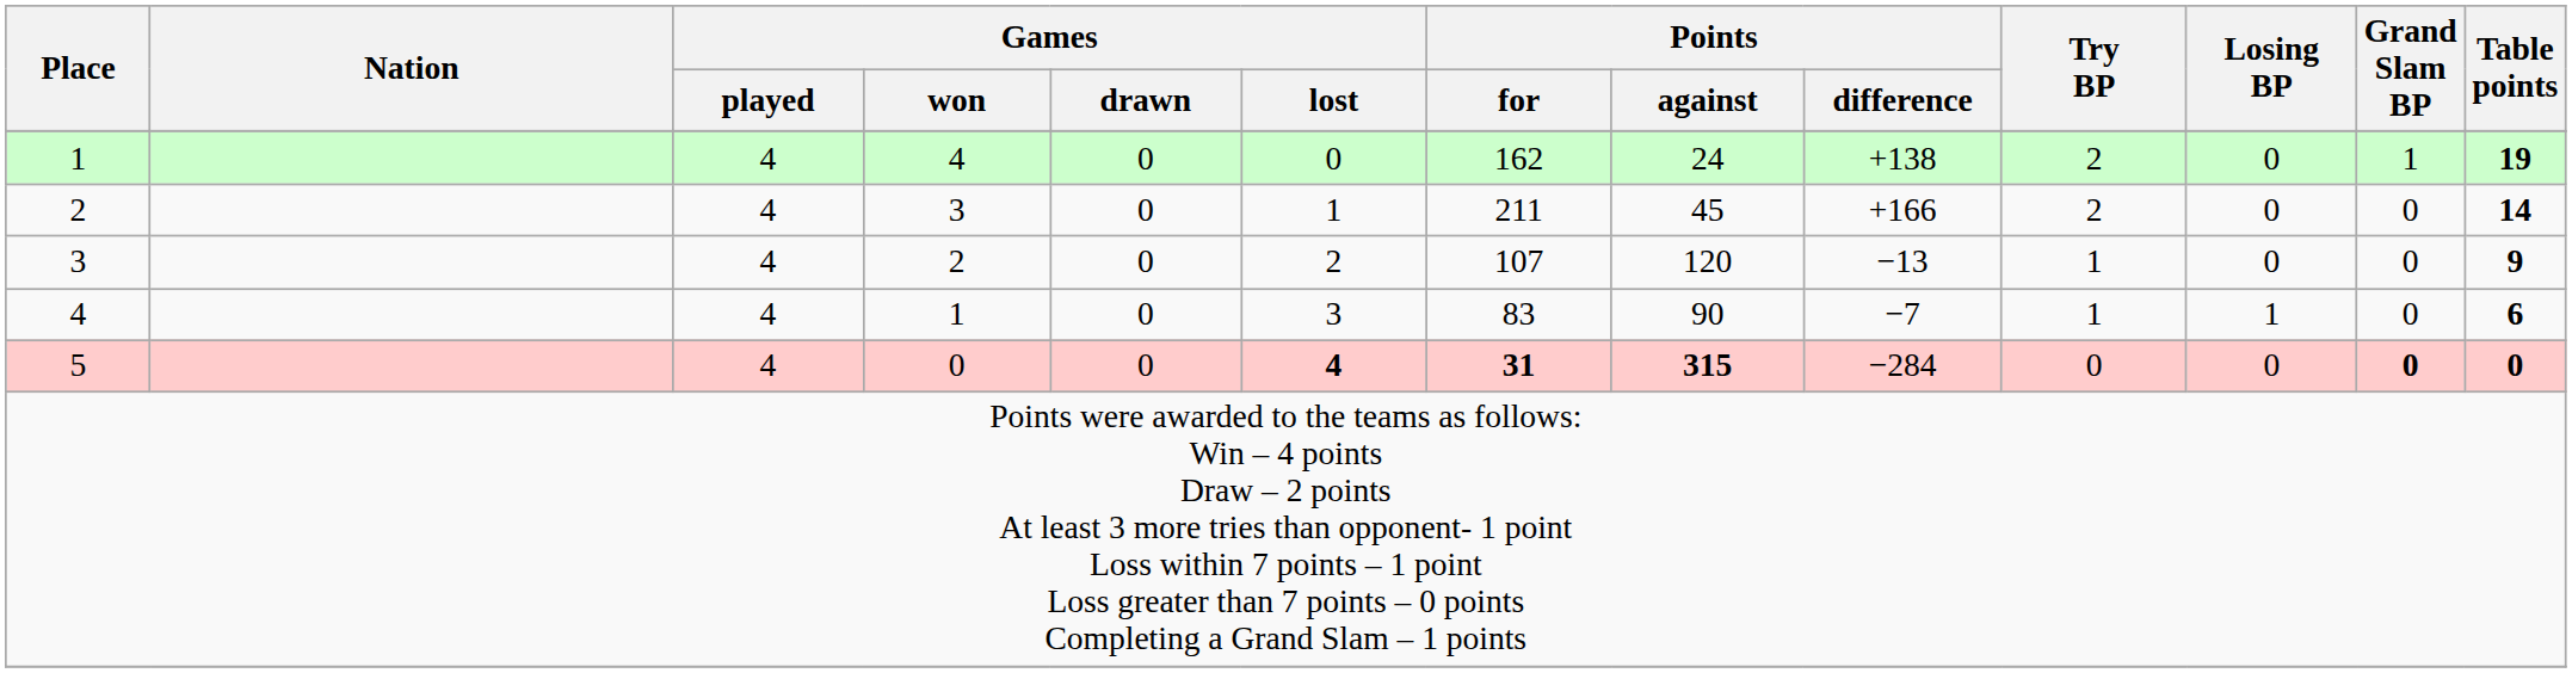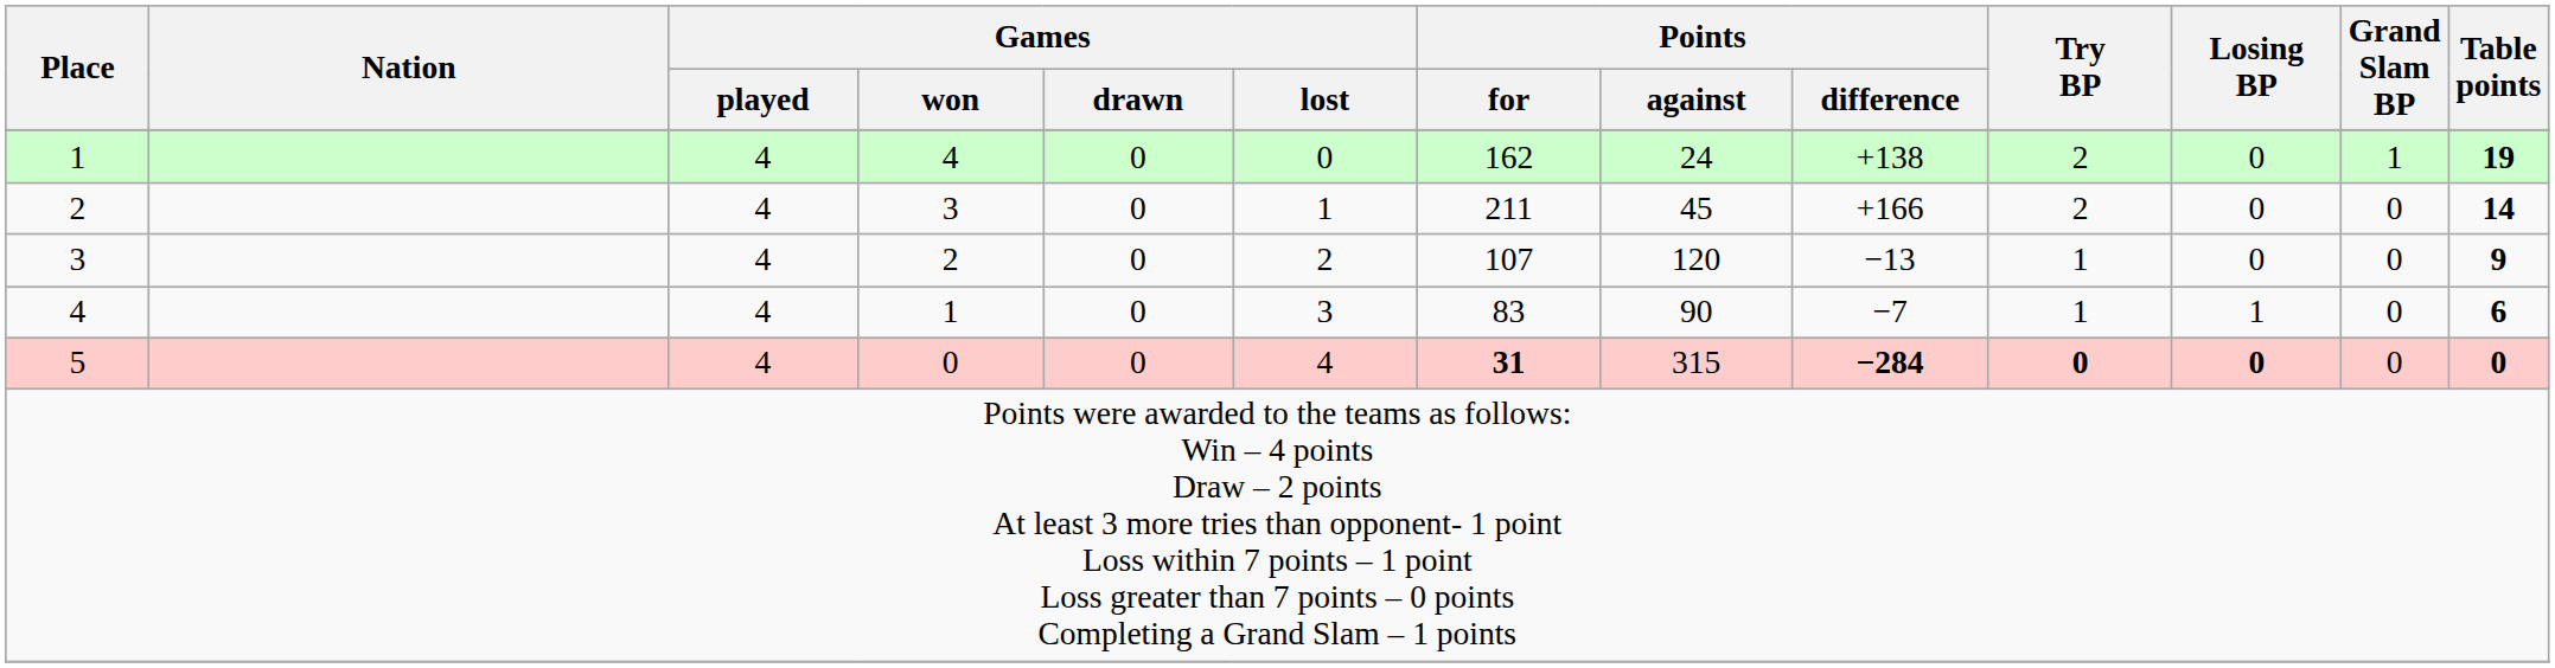5 | Games / lost: bold -> normal
5 | Points / against: bold -> normal
5 | Points / difference: normal -> bold
5 | Try BP: normal -> bold
5 | Losing BP: normal -> bold
5 | Grand Slam BP: bold -> normal
